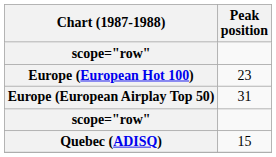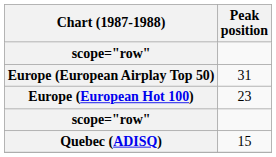rows swapped: Europe (European Airplay Top 50) <-> Europe (European Hot 100)
